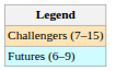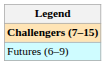row 2 | column 1: normal -> bold
